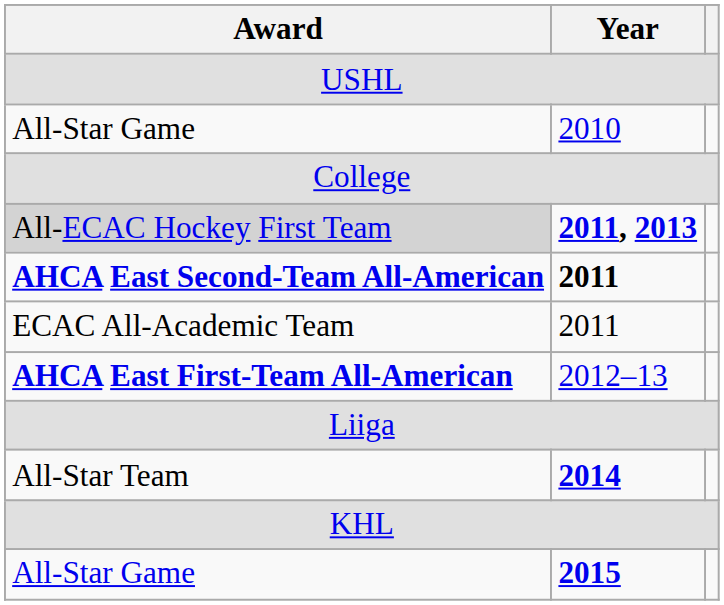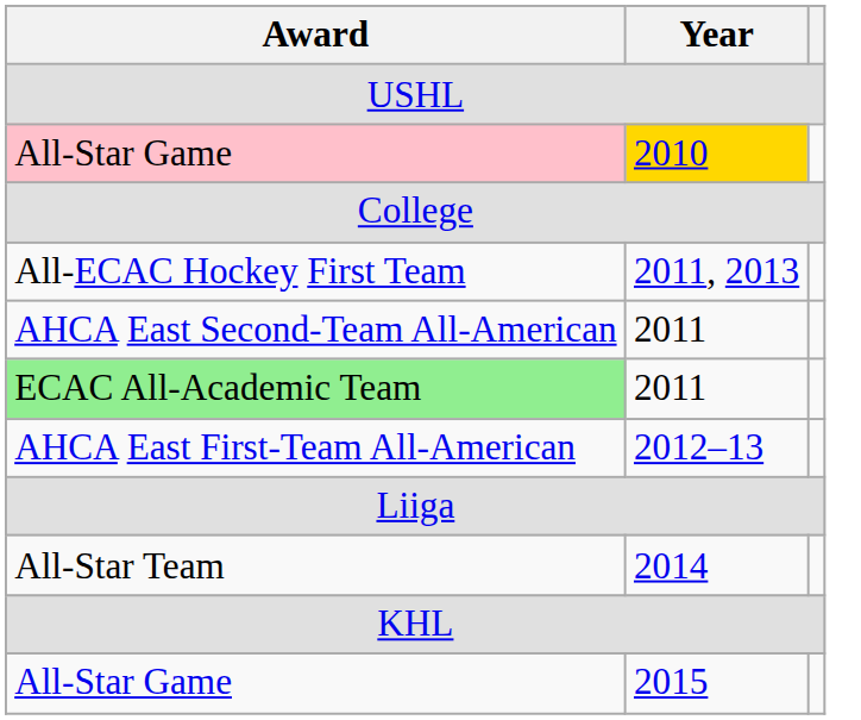All-Star Game / 2010 | Award: no background -> pink background
All-Star Game / 2010 | Year: no background -> gold background
All-ECAC Hockey First Team | Award: lightgrey background -> no background
All-ECAC Hockey First Team | Year: bold -> normal
AHCA East Second-Team All-American | Award: bold -> normal
AHCA East Second-Team All-American | Year: bold -> normal
ECAC All-Academic Team | Award: no background -> lightgreen background
AHCA East First-Team All-American | Award: bold -> normal
All-Star Team | Year: bold -> normal
All-Star Game / 2015 | Year: bold -> normal
